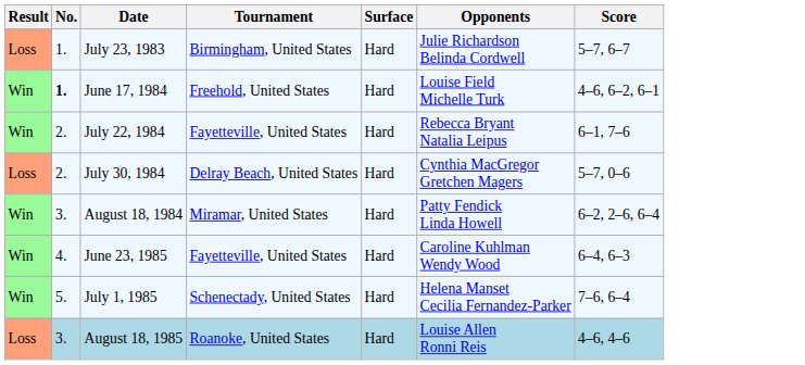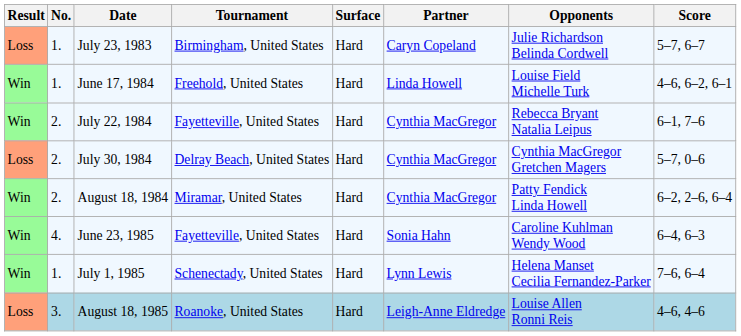+ column: Partner | Caryn Copeland | Linda Howell | Cynthia MacGregor | Cynthia MacGregor | Cynthia MacGregor | Sonia Hahn | Lynn Lewis | Leigh-Anne Eldredge
June 17, 1984 | No.: bold -> normal
August 18, 1984 | No.: 3. -> 2.
July 1, 1985 | No.: 5. -> 1.
